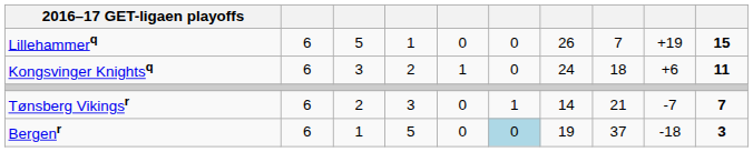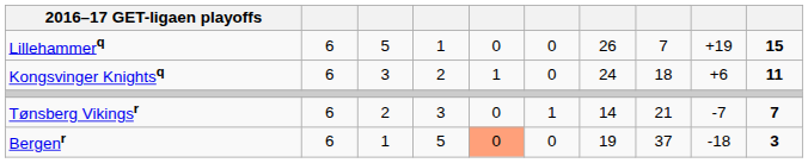Bergenr | column 5: no background -> lightsalmon background
Bergenr | column 6: lightblue background -> no background
